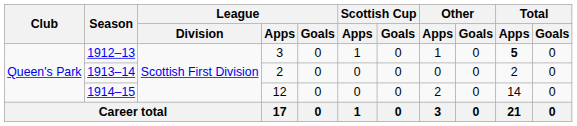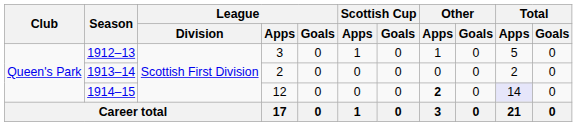1912–13 | Total / Apps: bold -> normal
1914–15 | Other / Apps: normal -> bold
1914–15 | Total / Apps: no background -> lavender background
